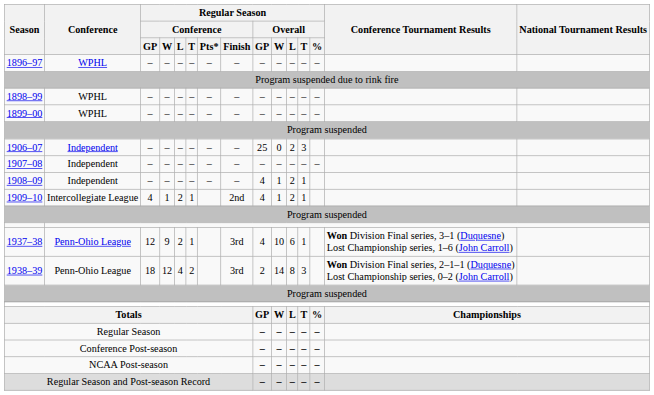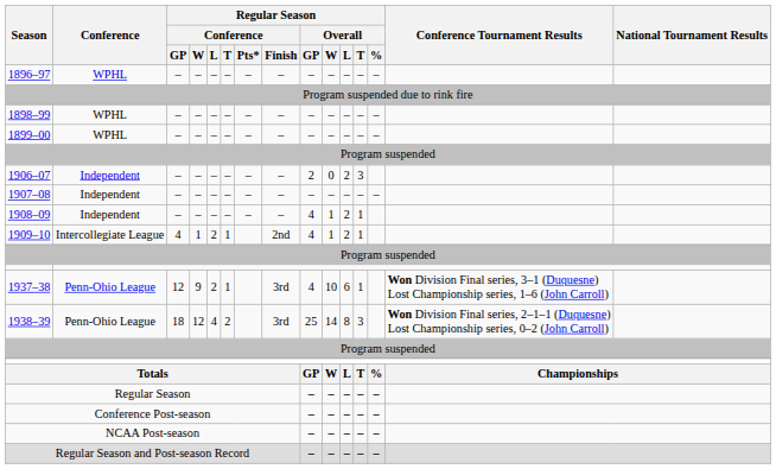1906–07 | Regular Season / Overall / GP: 25 -> 2
1938–39 | Regular Season / Overall / GP: 2 -> 25
